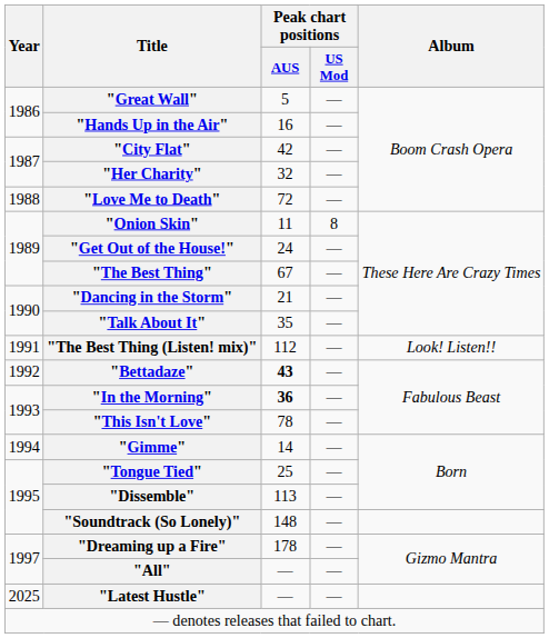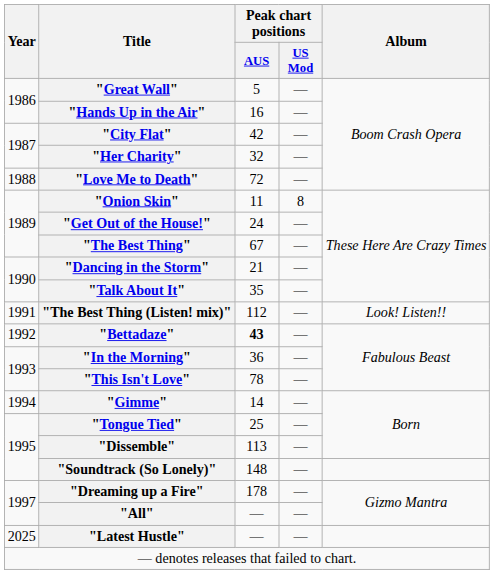"In the Morning" | Peak chart positions / AUS: bold -> normal
